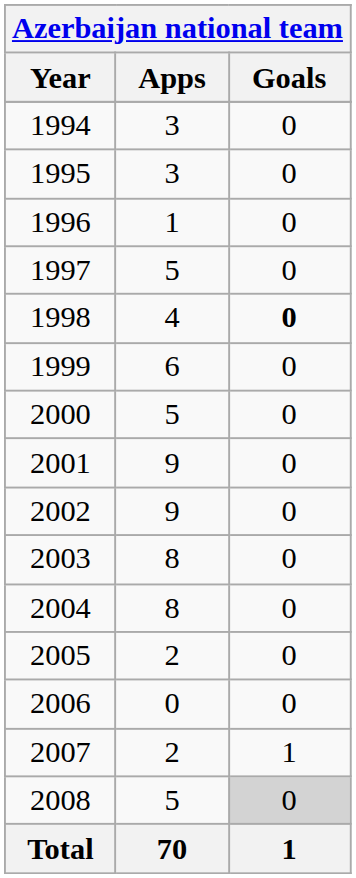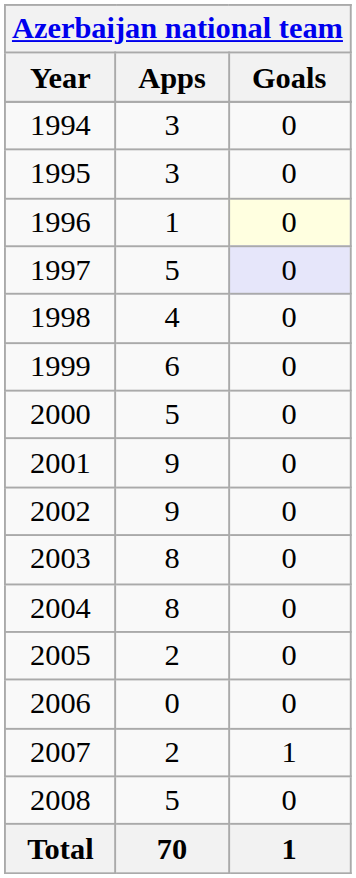1996 | Goals: no background -> lightyellow background
1997 | Goals: no background -> lavender background
1998 | Goals: bold -> normal
2008 | Goals: lightgrey background -> no background
